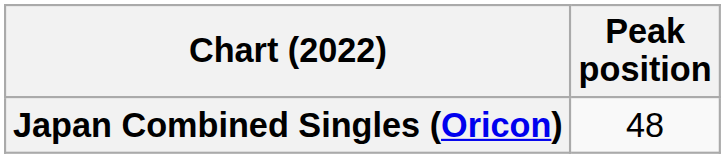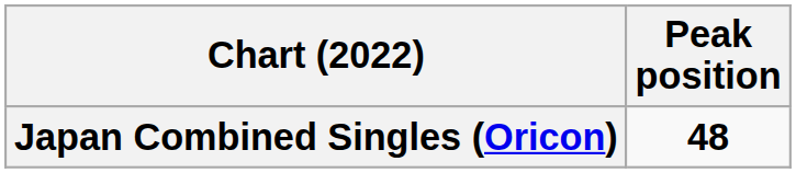row 2 | Peak position: normal -> bold
